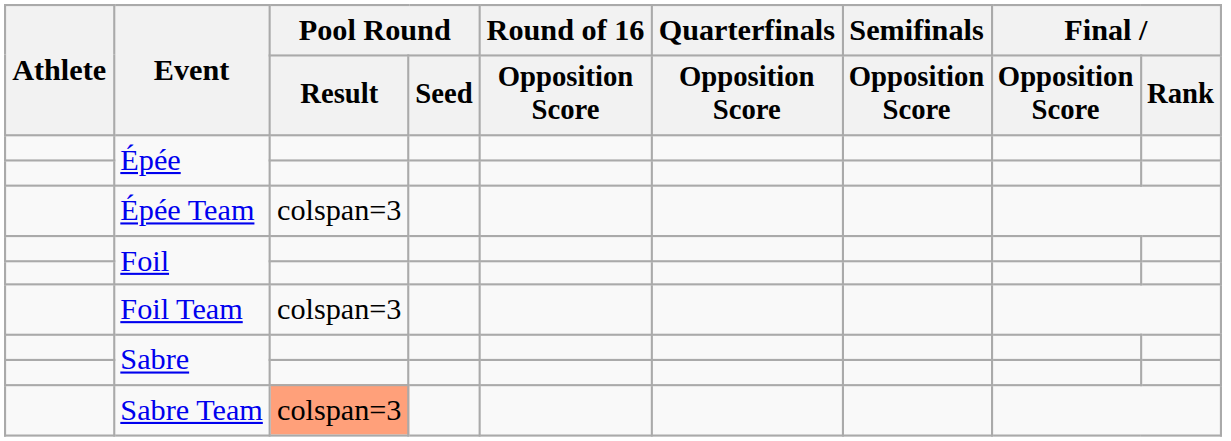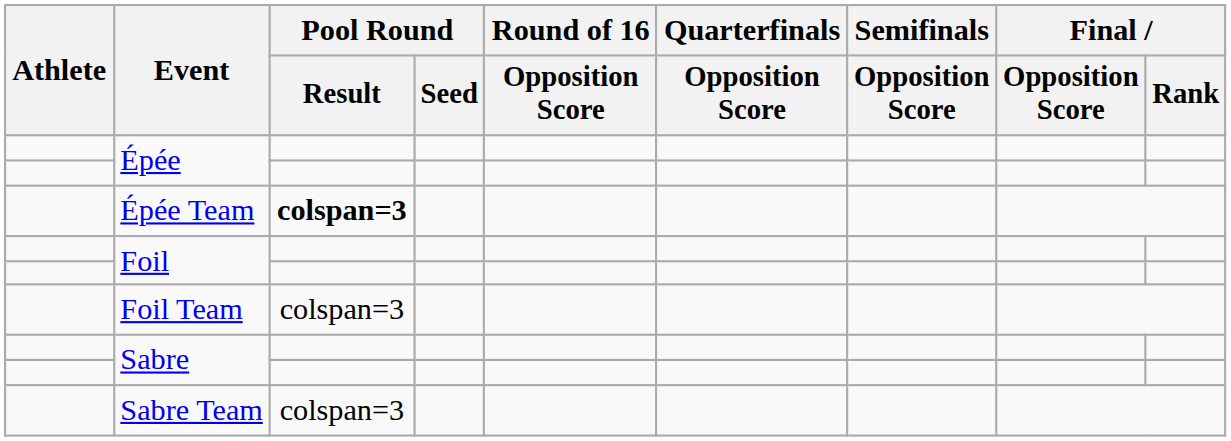Épée Team | Pool Round / Result: normal -> bold
Sabre Team | Pool Round / Result: lightsalmon background -> no background
